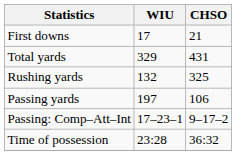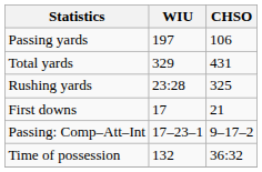rows swapped: First downs <-> Passing yards
Rushing yards | WIU: 132 -> 23:28
Time of possession | WIU: 23:28 -> 132
